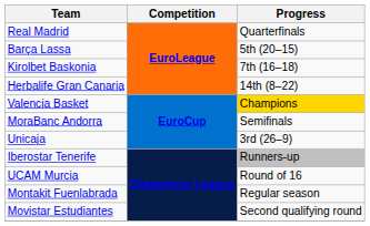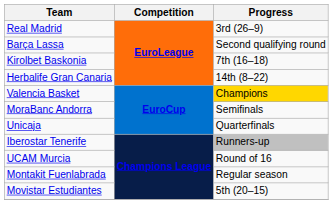Real Madrid | Progress: Quarterfinals -> 3rd (26–9)
Barça Lassa | Progress: 5th (20–15) -> Second qualifying round
Unicaja | Progress: 3rd (26–9) -> Quarterfinals
Movistar Estudiantes | Progress: Second qualifying round -> 5th (20–15)
